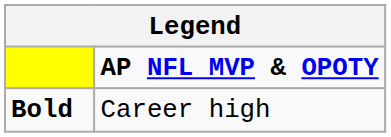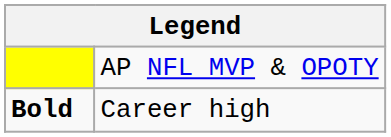row 2 | column 2: bold -> normal
